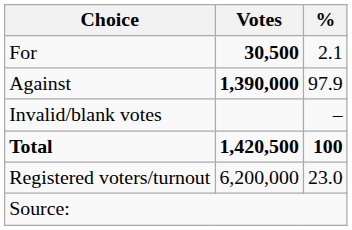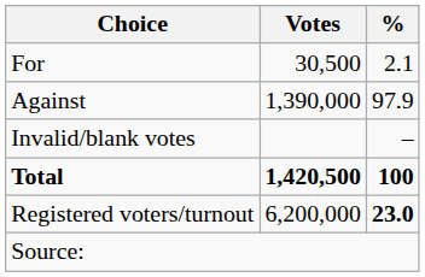For | Votes: bold -> normal
Against | Votes: bold -> normal
Registered voters/turnout | %: normal -> bold
